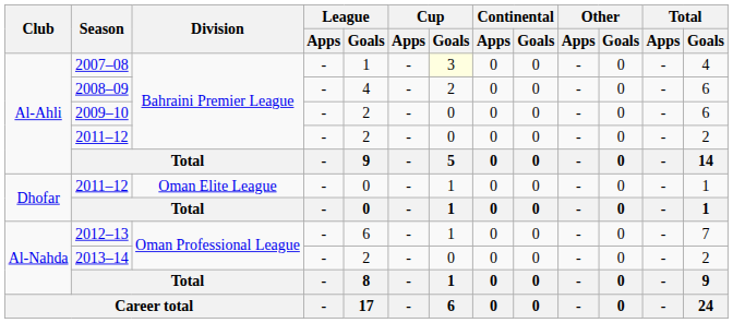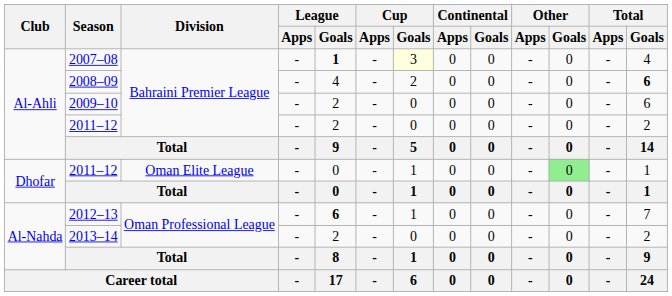2007–08 | League / Goals: normal -> bold
2008–09 | Total / Goals: normal -> bold
Dhofar / 2011–12 | Other / Goals: no background -> lightgreen background
2012–13 | League / Goals: normal -> bold
